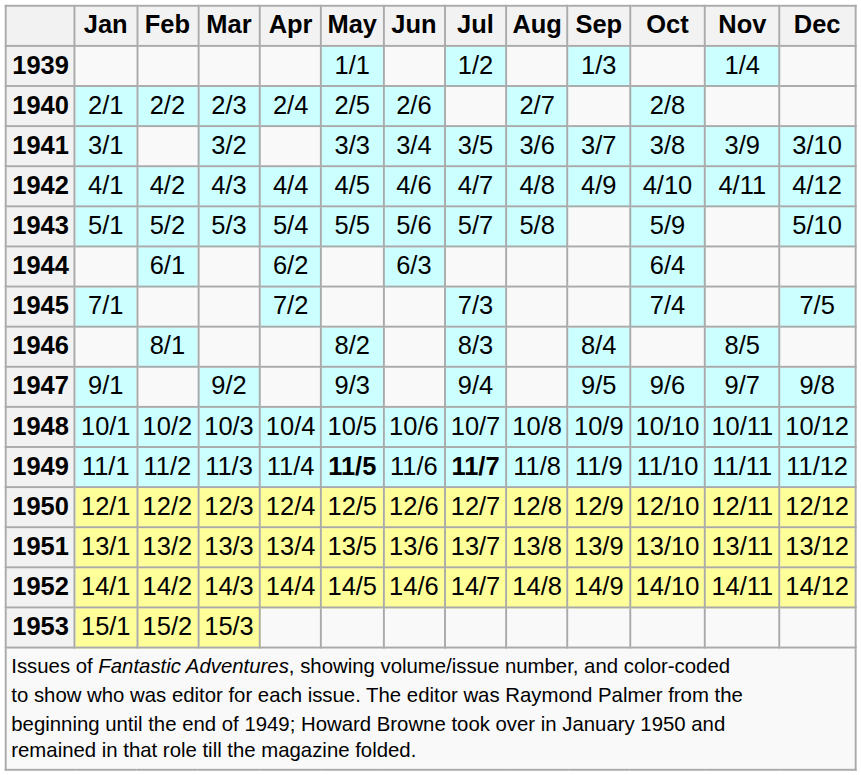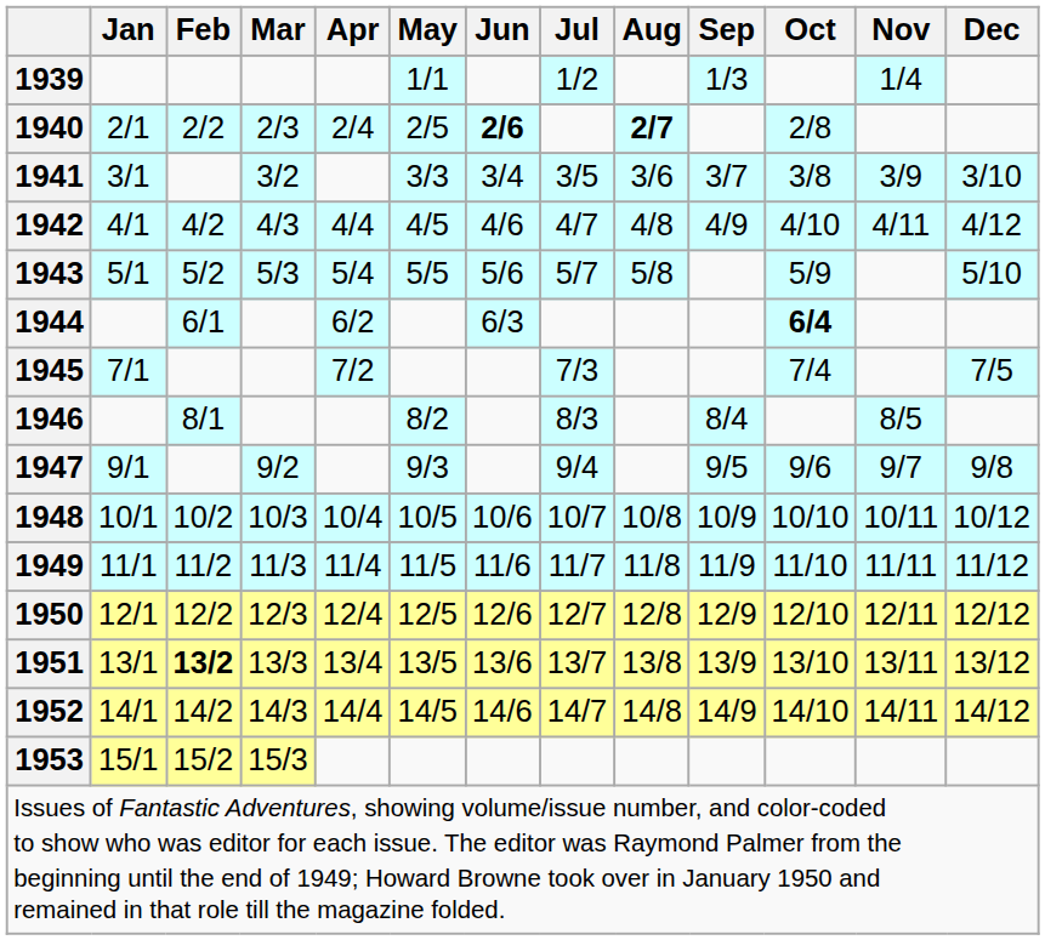1940 | Jun: normal -> bold
1940 | Aug: normal -> bold
1944 | Oct: normal -> bold
1949 | May: bold -> normal
1949 | Jul: bold -> normal
1951 | Feb: normal -> bold
